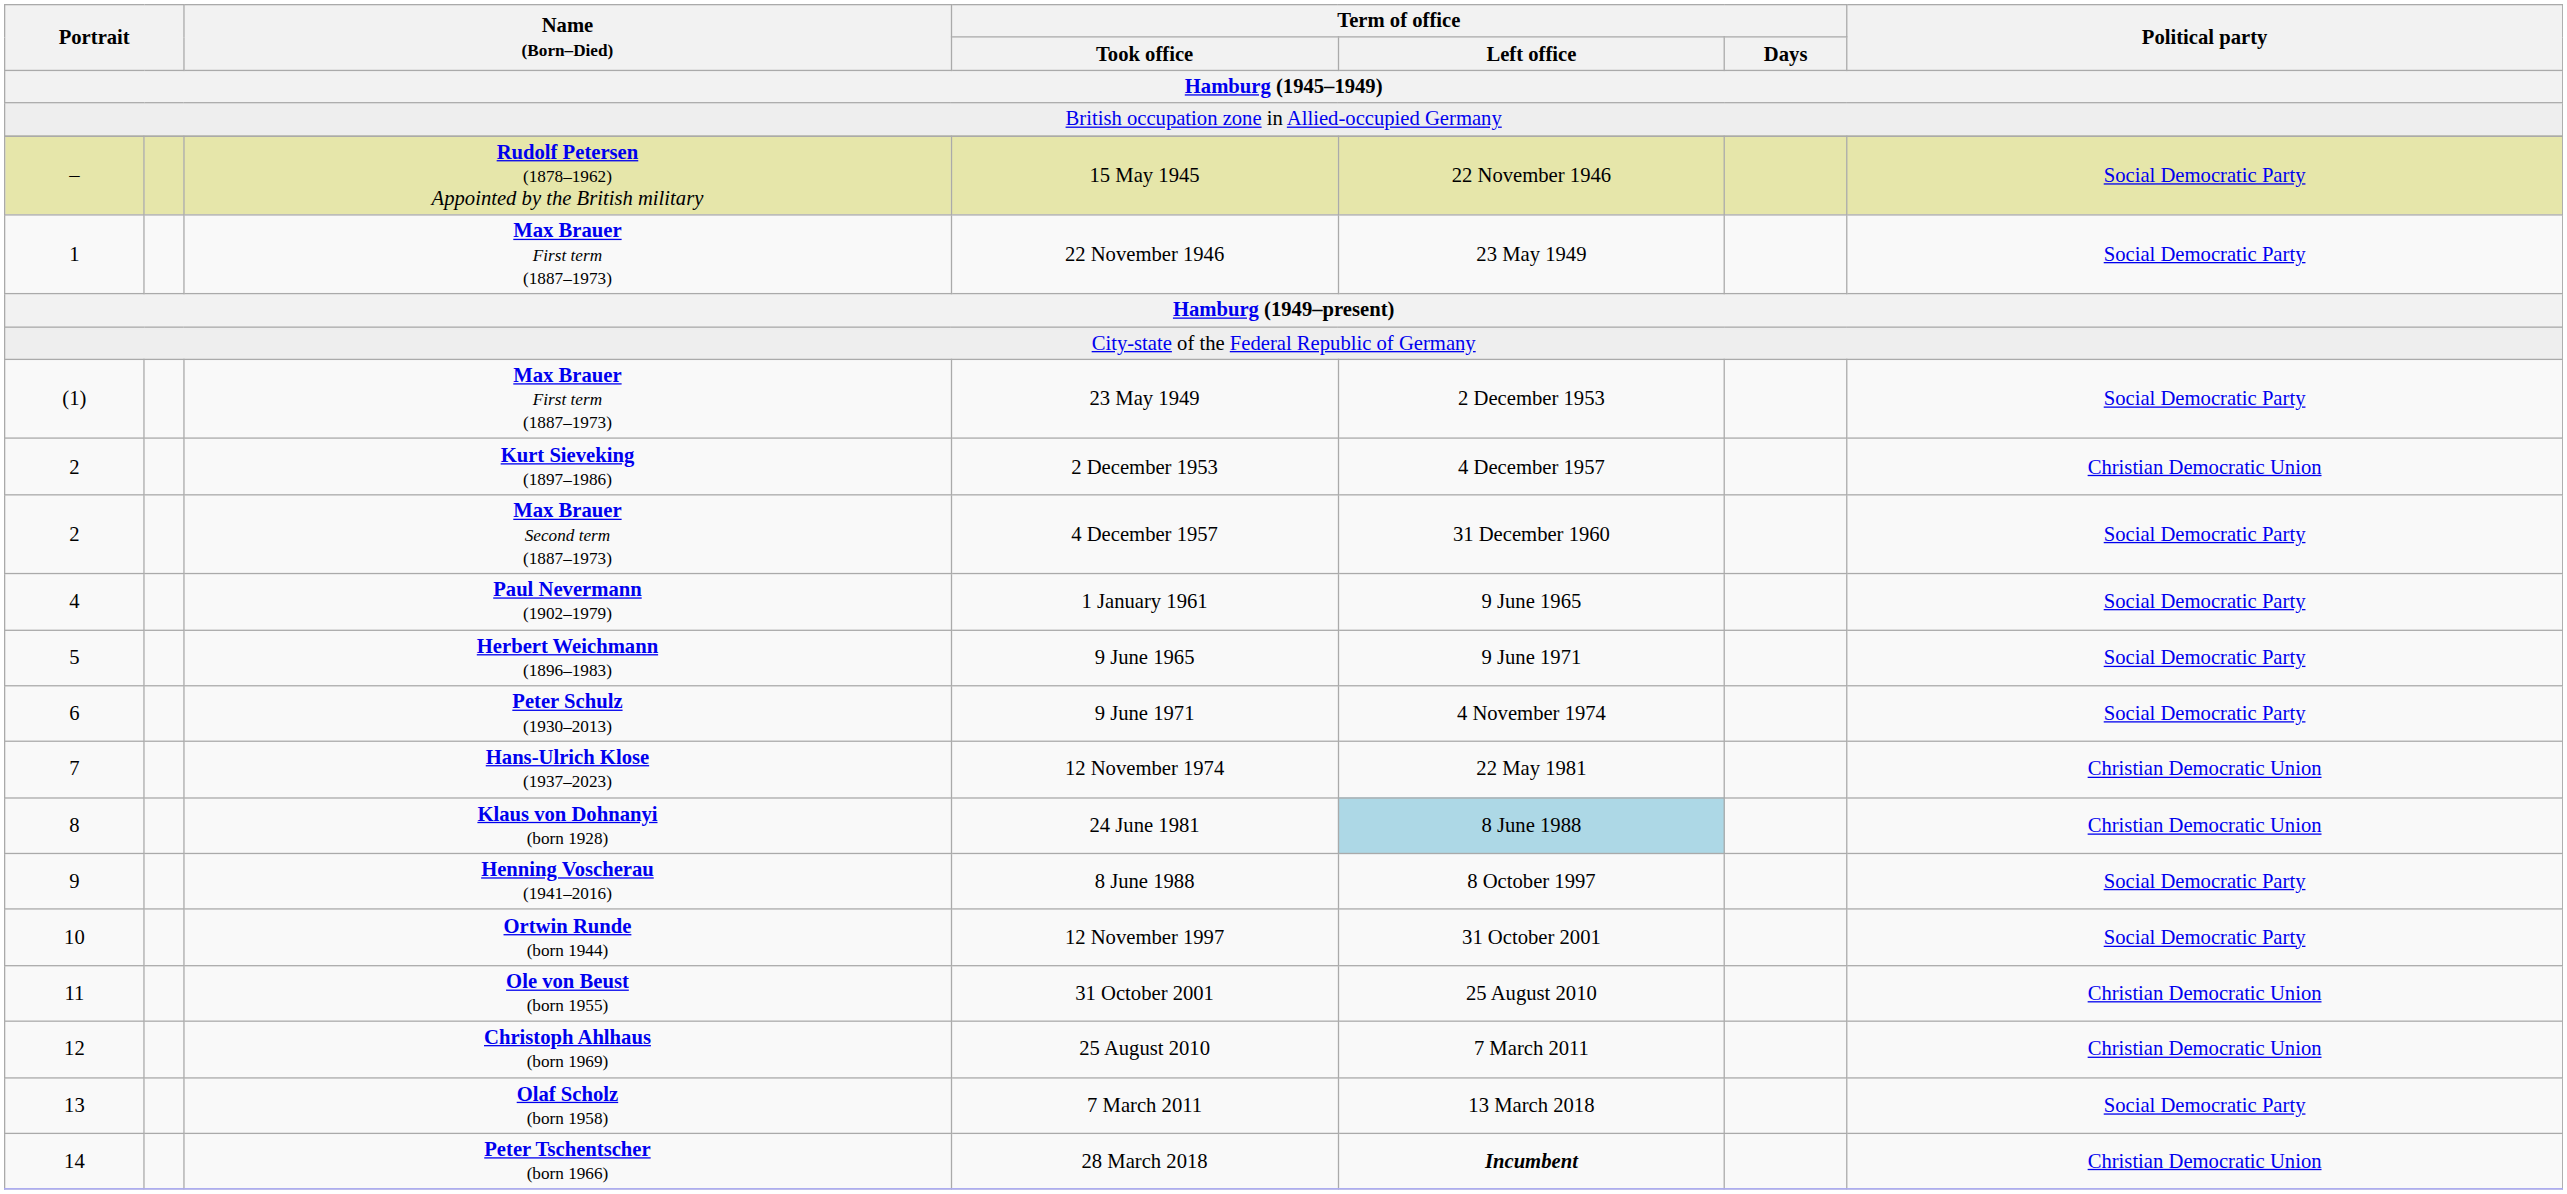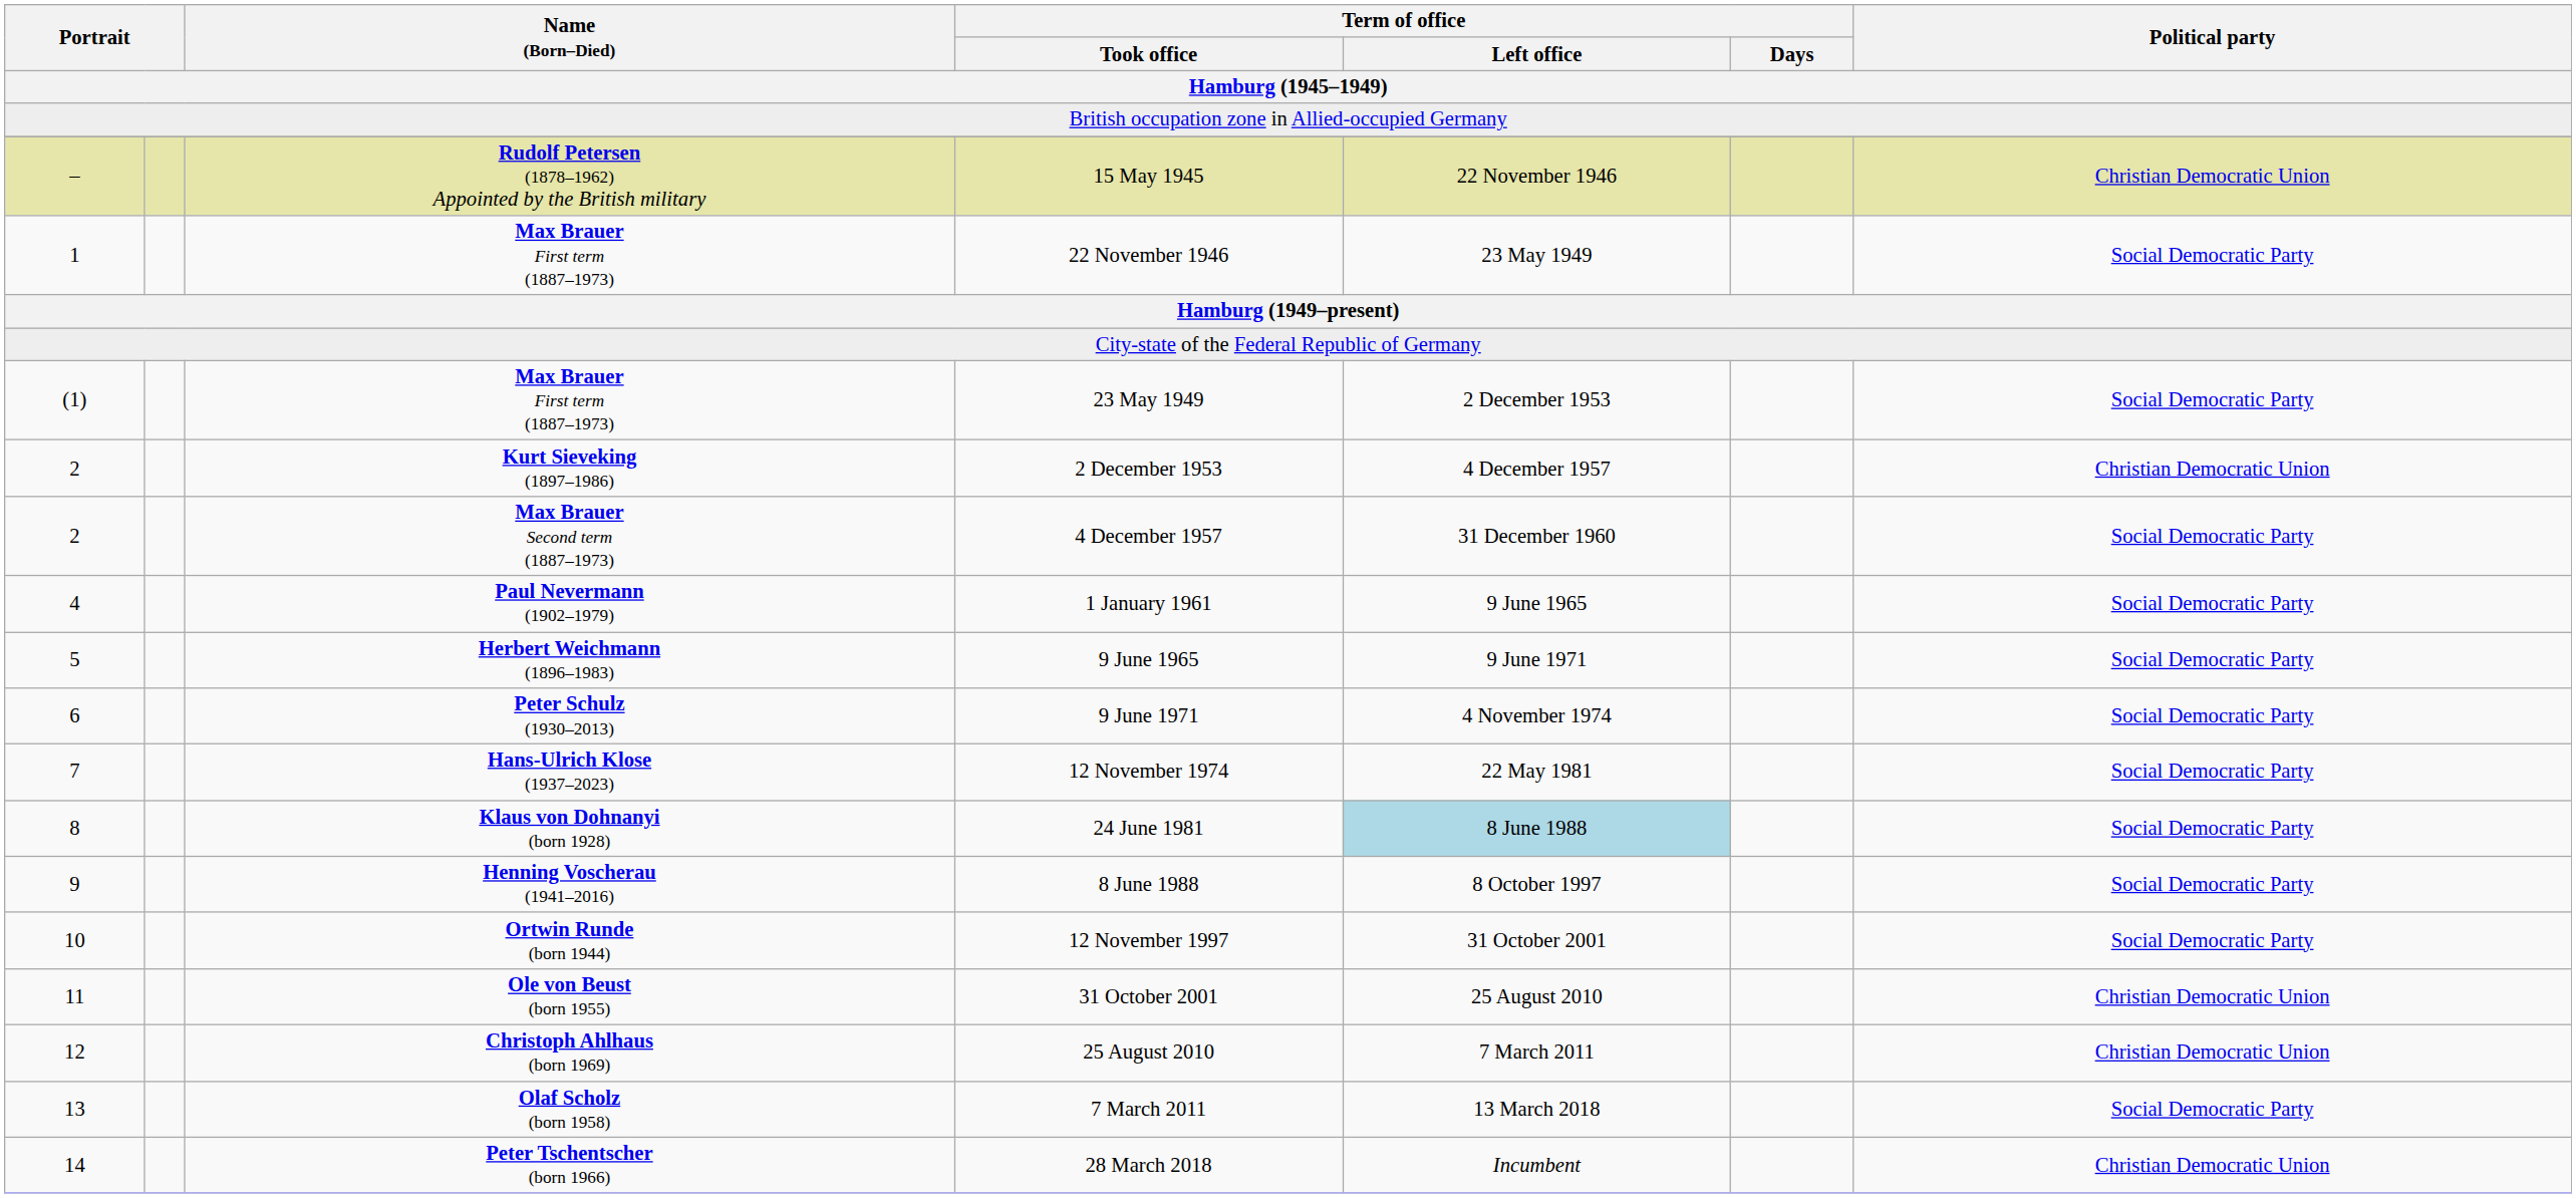15 May 1945 | Political party / Hamburg (1945–1949): Social Democratic Party -> Christian Democratic Union
12 November 1974 | Political party / Hamburg (1945–1949): Christian Democratic Union -> Social Democratic Party
24 June 1981 | Political party / Hamburg (1945–1949): Christian Democratic Union -> Social Democratic Party
28 March 2018 | Term of office / Left office / Hamburg (1945–1949): bold -> normal
